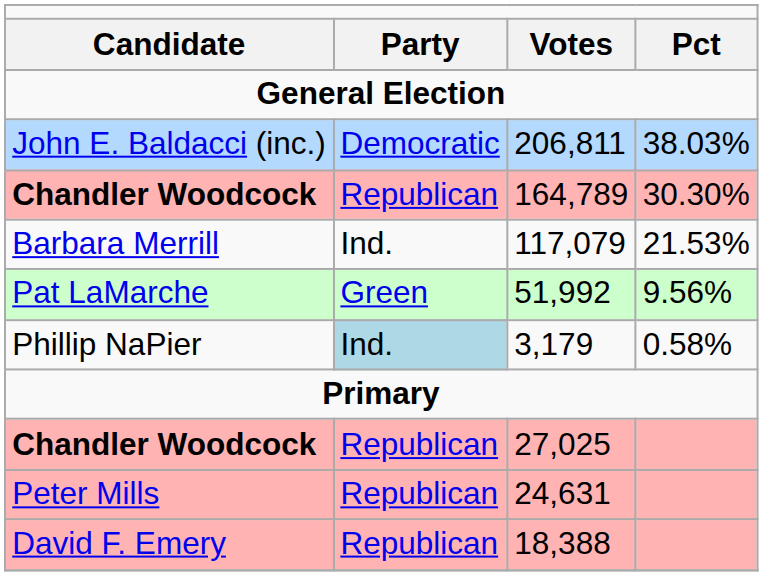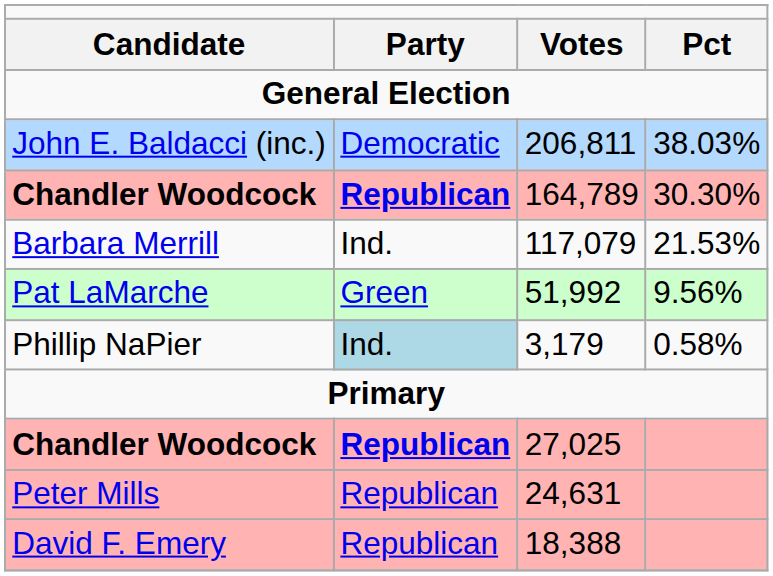Chandler Woodcock / 164,789 | column 2: normal -> bold
Chandler Woodcock / 27,025 | column 2: normal -> bold
